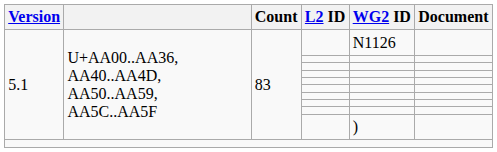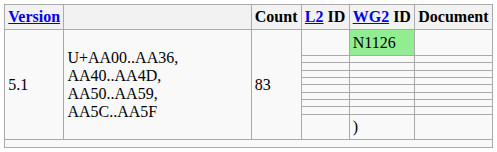row 2 | WG2 ID: no background -> lightgreen background
